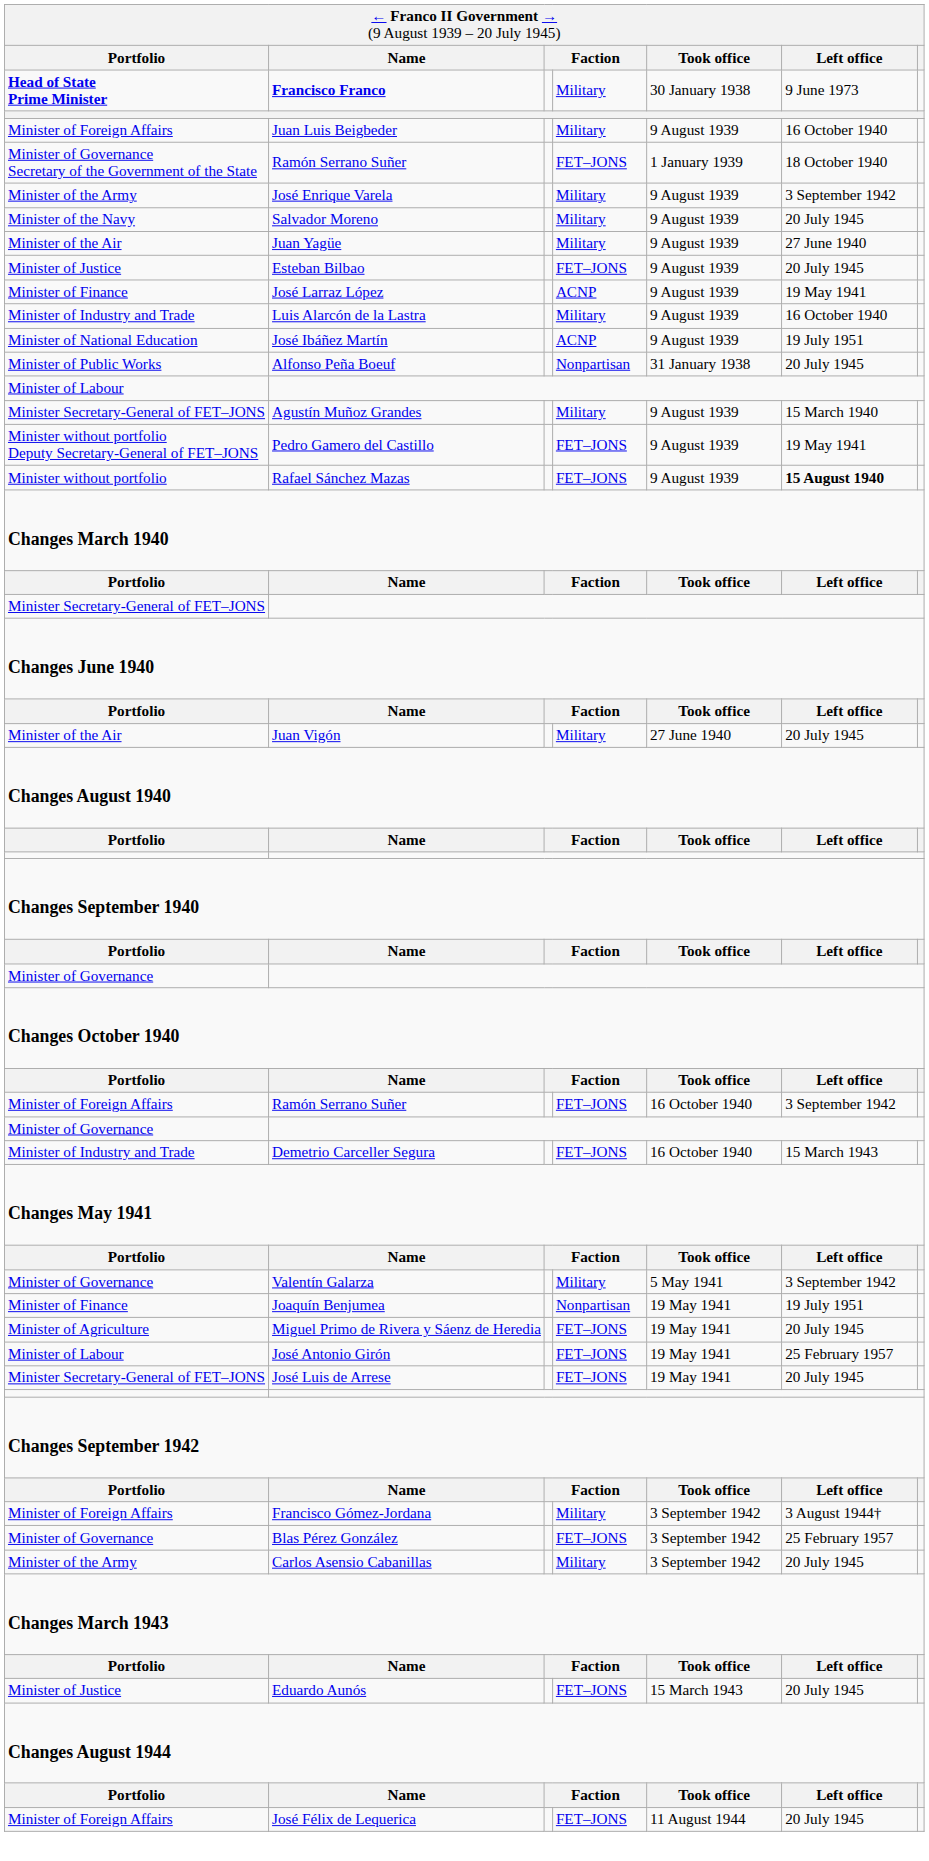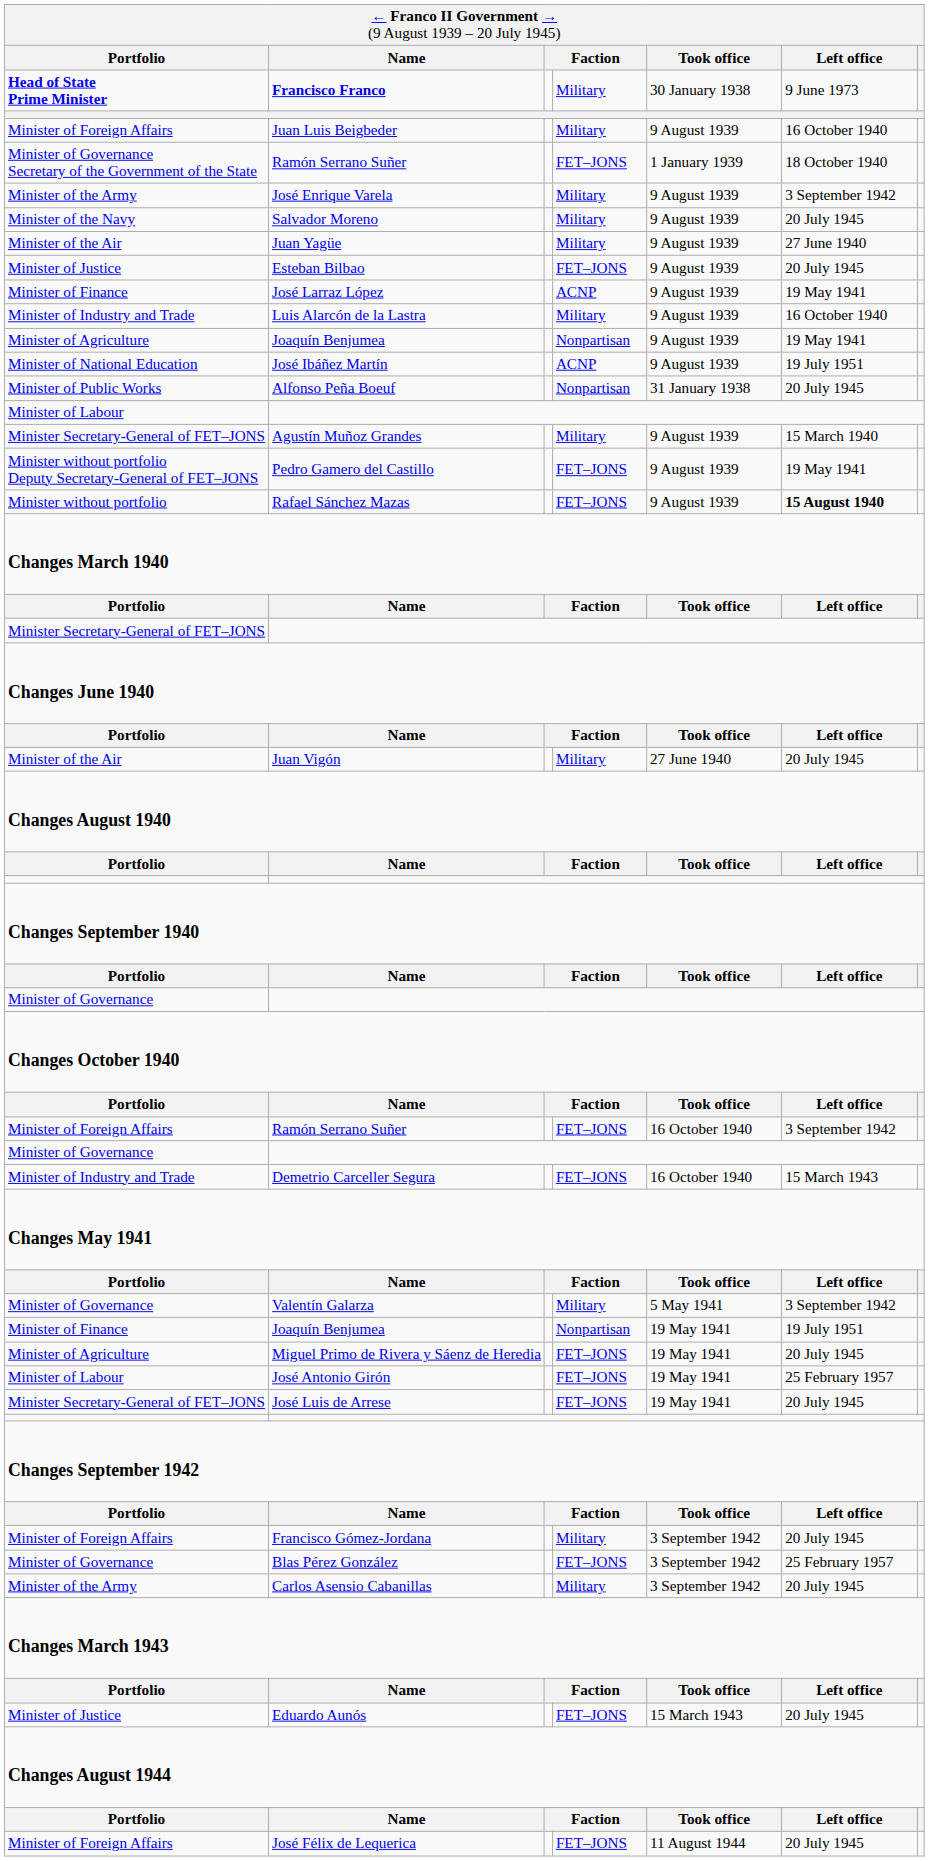+ row: Minister of Agriculture | Joaquín Benjumea | Nonpartisan | 9 August 1939 | 19 May 1941
Francisco Gómez-Jordana | column 6: 3 August 1944† -> 20 July 1945
